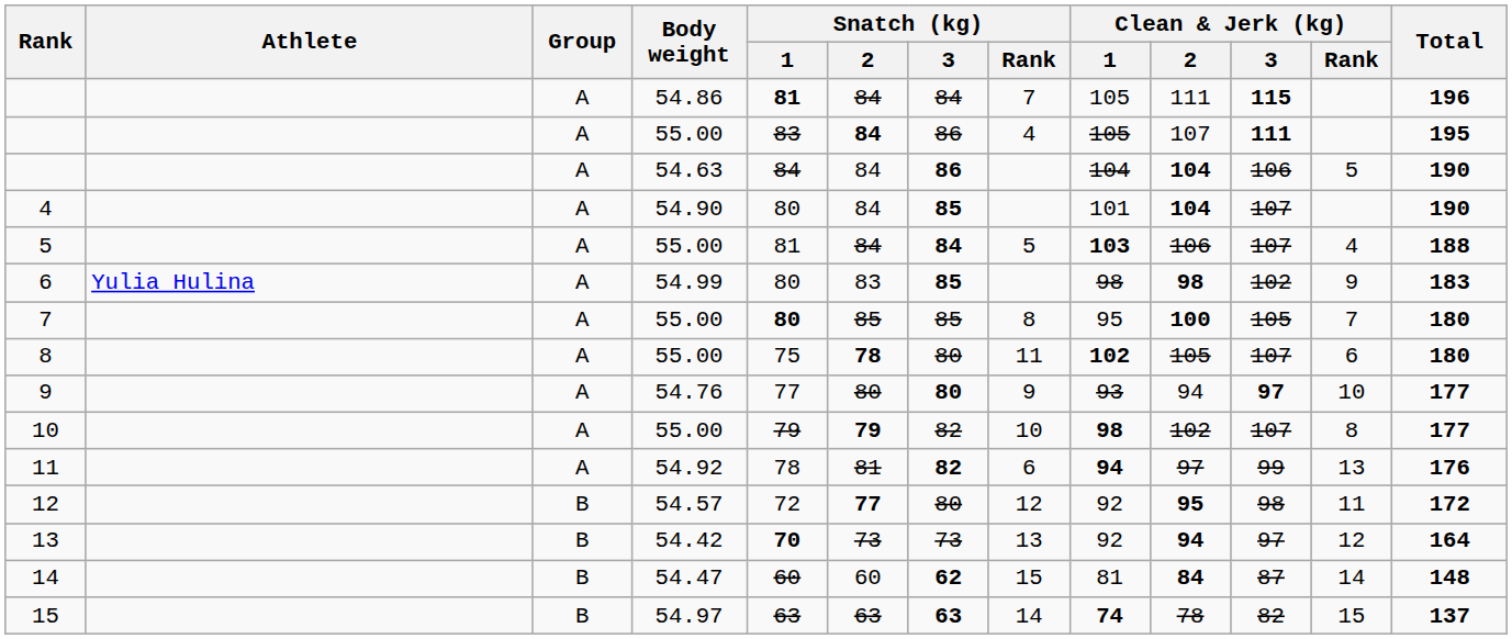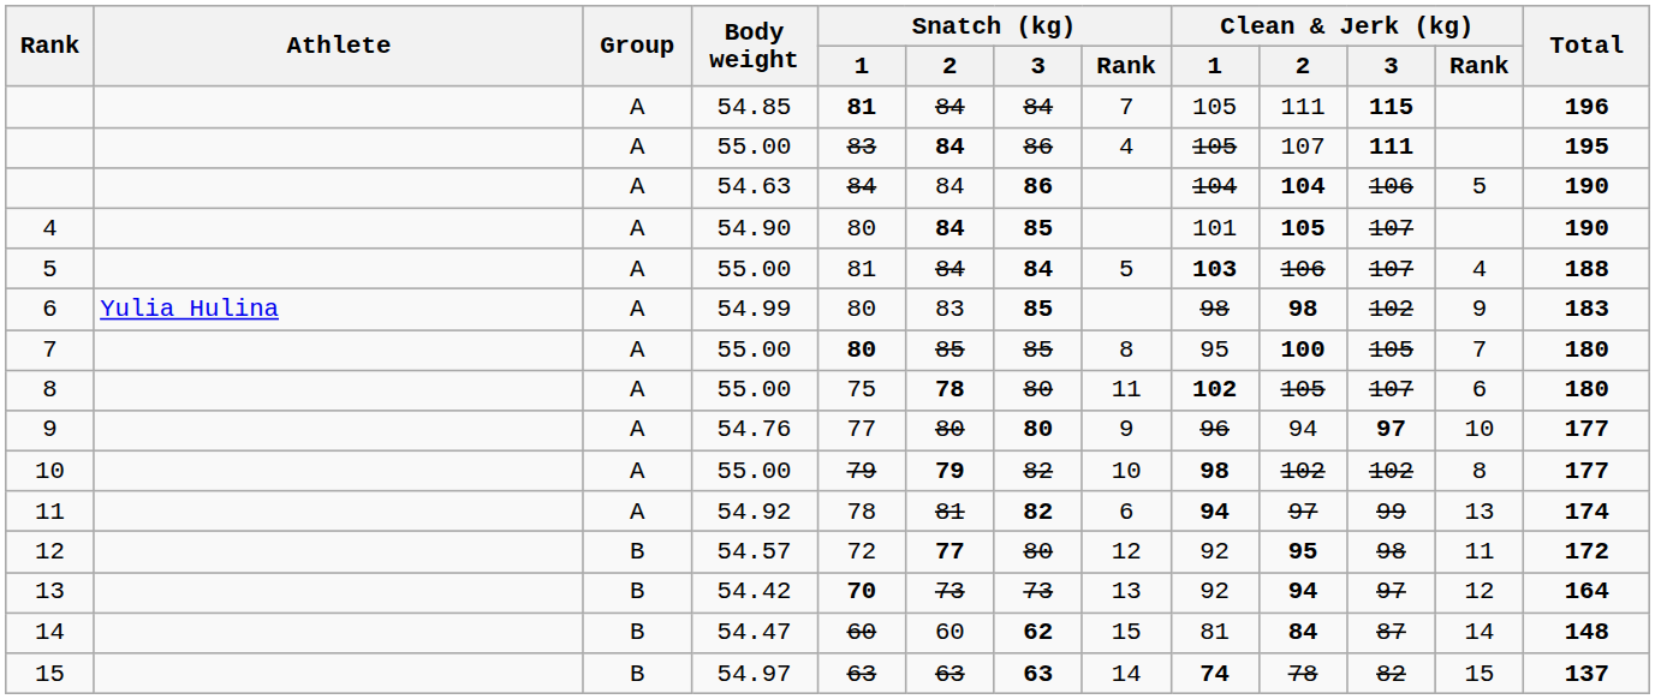row 3 | Body weight: 54.86 -> 54.85
row 6 | Snatch (kg) / 2: normal -> bold
row 6 | Clean & Jerk (kg) / 2: 104 -> 105
row 11 | Clean & Jerk (kg) / 1: 93 -> 96
row 12 | Clean & Jerk (kg) / 3: 107 -> 102
row 13 | Total: 176 -> 174
